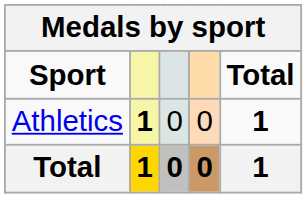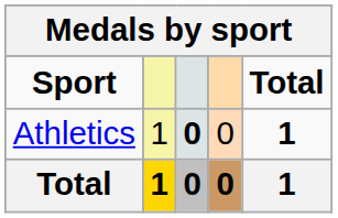Athletics | column 2: bold -> normal
Athletics | column 3: normal -> bold
